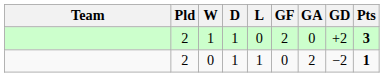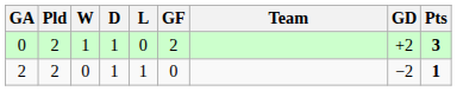columns swapped: Team <-> GA
